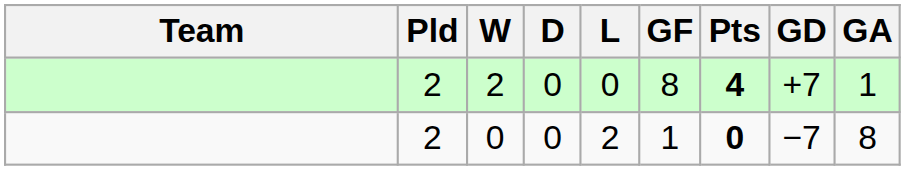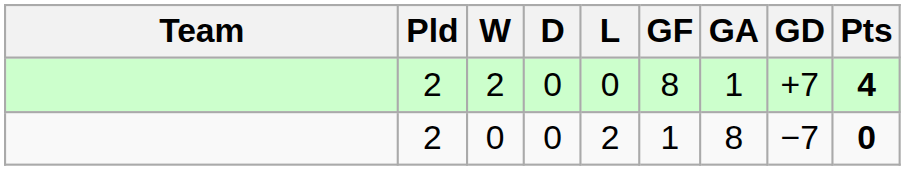columns swapped: GA <-> Pts
